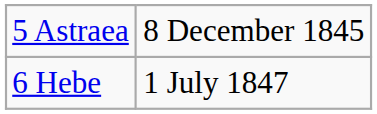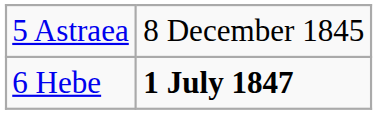6 Hebe | column 2: normal -> bold
